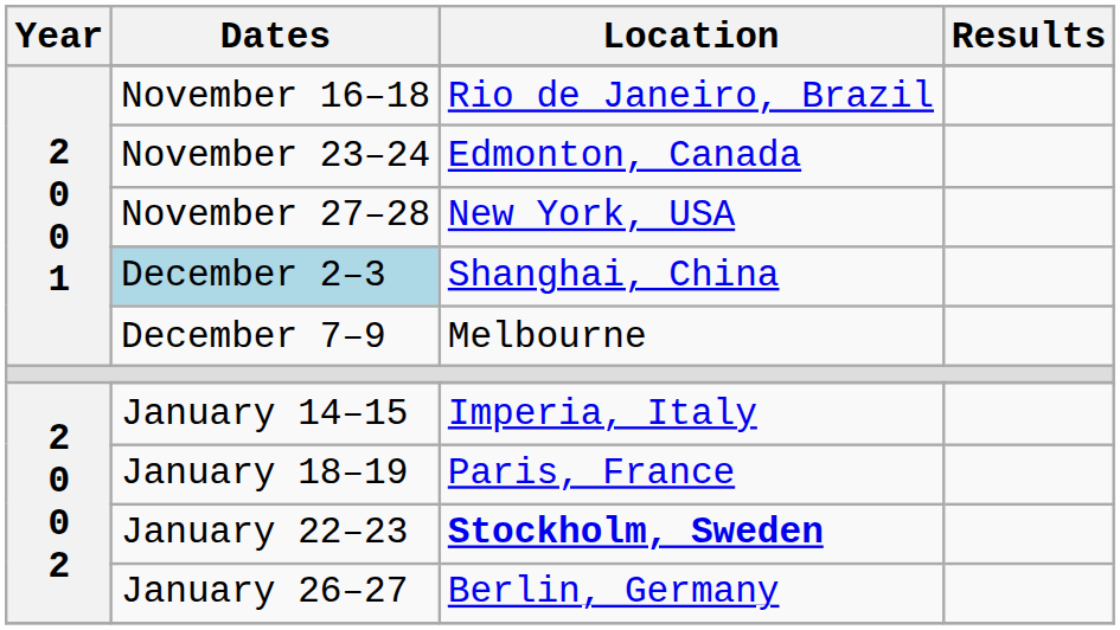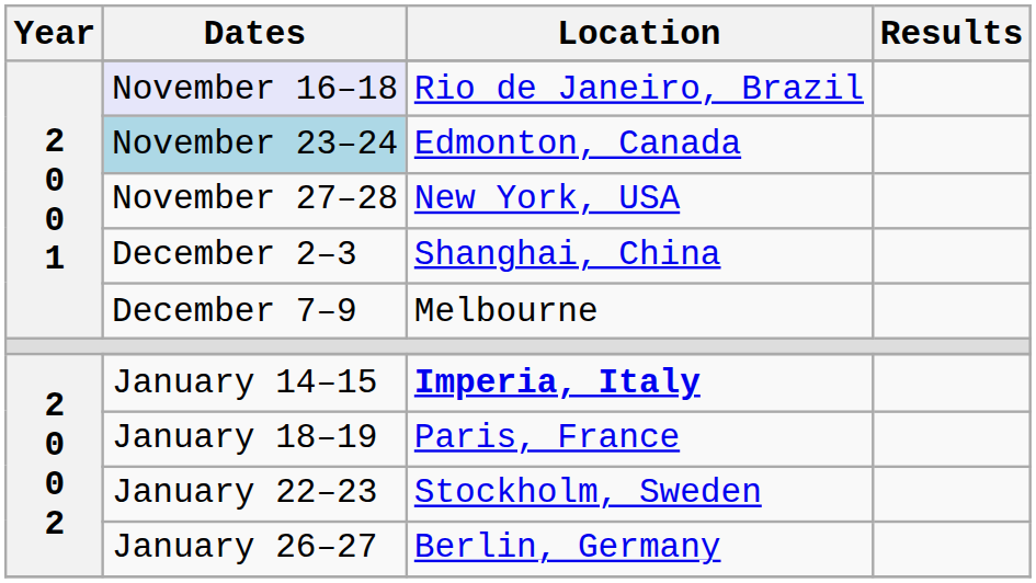November 16–18 | Dates: no background -> lavender background
November 23–24 | Dates: no background -> lightblue background
December 2–3 | Dates: lightblue background -> no background
January 14–15 | Location: normal -> bold
January 22–23 | Location: bold -> normal
